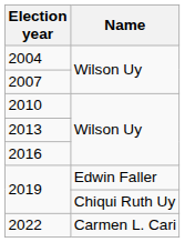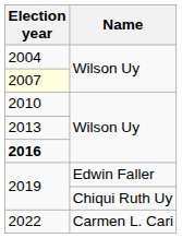row 3 | Election year: no background -> lightyellow background
row 6 | Election year: normal -> bold
